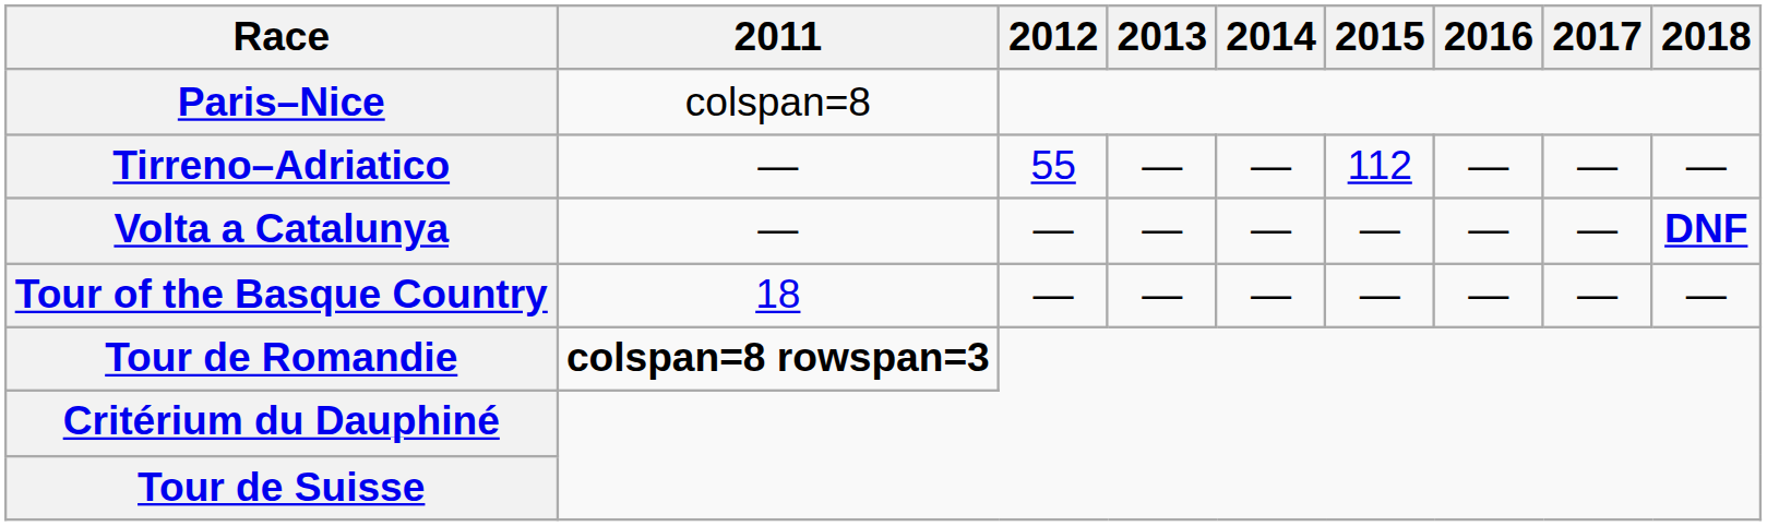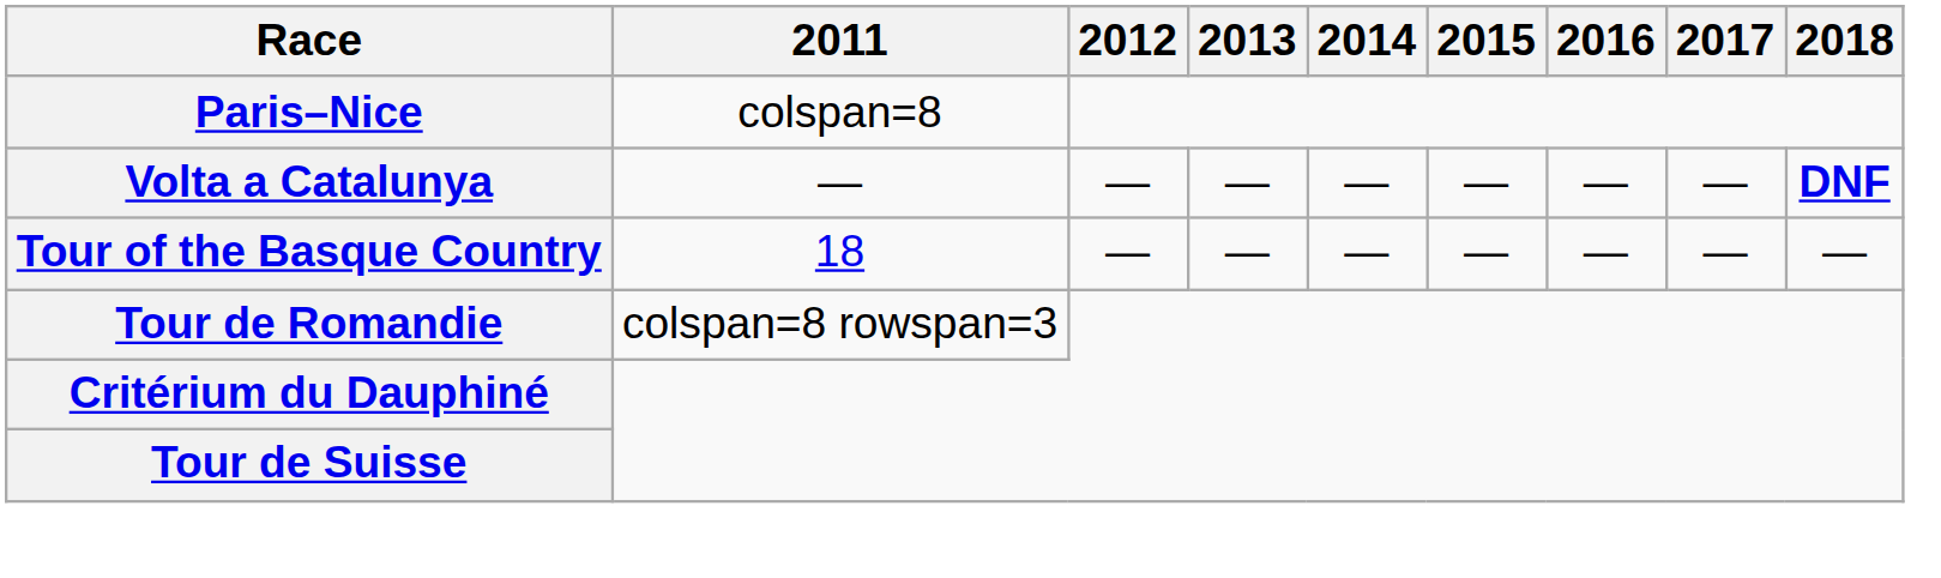- row: Tirreno–Adriatico | — | 55 | — | — | 112 | — | — | —
Tour de Romandie | 2011: bold -> normal
